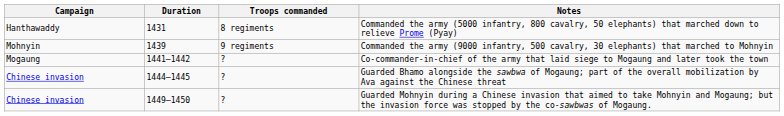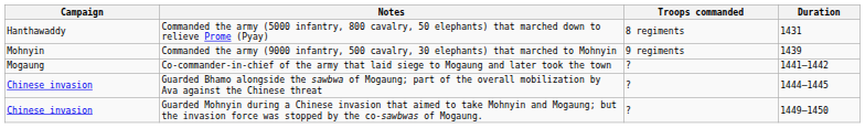columns swapped: Duration <-> Notes
